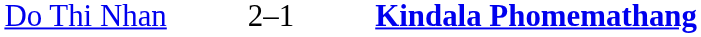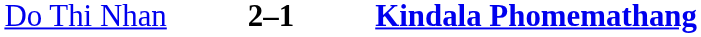Do Thi Nhan | column 2: normal -> bold
